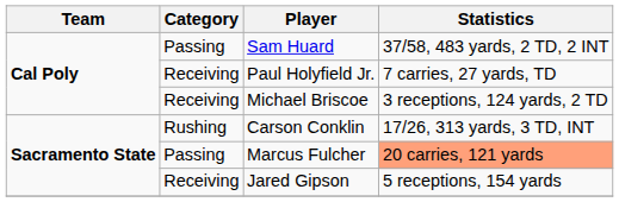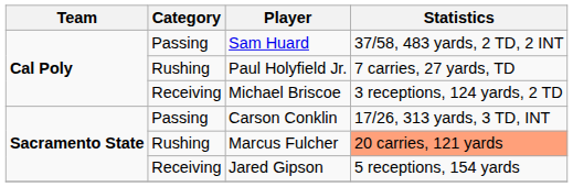Paul Holyfield Jr. | Category: Receiving -> Rushing
Carson Conklin | Category: Rushing -> Passing
Marcus Fulcher | Category: Passing -> Rushing
